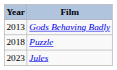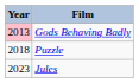Gods Behaving Badly | Year: no background -> pink background
